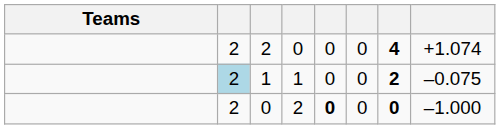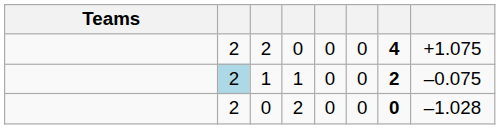row 2 | column 8: +1.074 -> +1.075
row 4 | column 5: bold -> normal
row 4 | column 8: –1.000 -> –1.028
